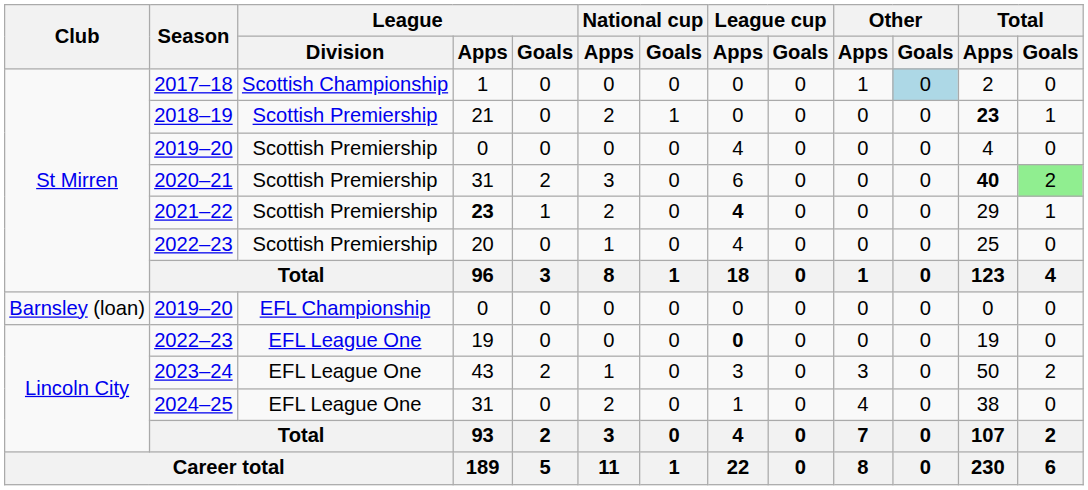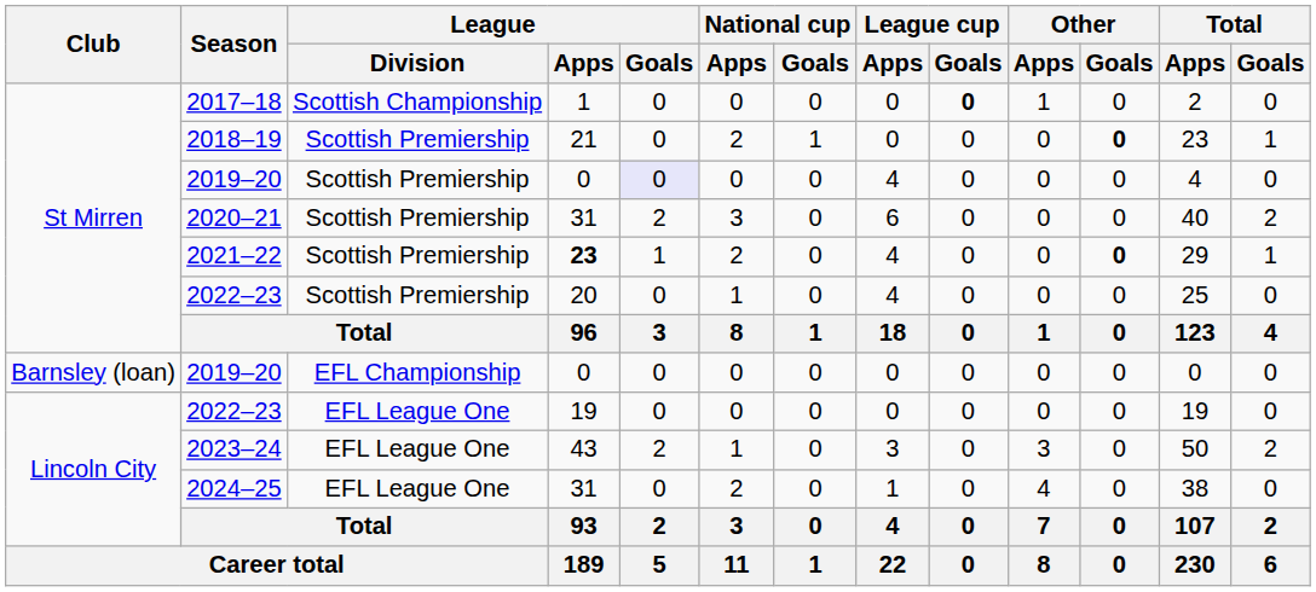2017–18 | League cup / Goals: normal -> bold
2017–18 | Other / Goals: lightblue background -> no background
2018–19 | Other / Goals: normal -> bold
2018–19 | Total / Apps: bold -> normal
2019–20 / Scottish Premiership | League / Goals: no background -> lavender background
2020–21 | Total / Apps: bold -> normal
2020–21 | Total / Goals: lightgreen background -> no background
2021–22 | League cup / Apps: bold -> normal
2021–22 | Other / Goals: normal -> bold
2022–23 / EFL League One | League cup / Apps: bold -> normal
